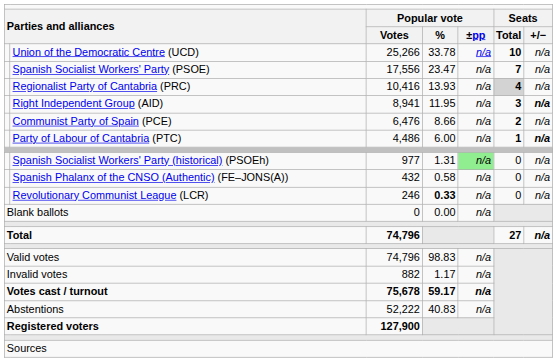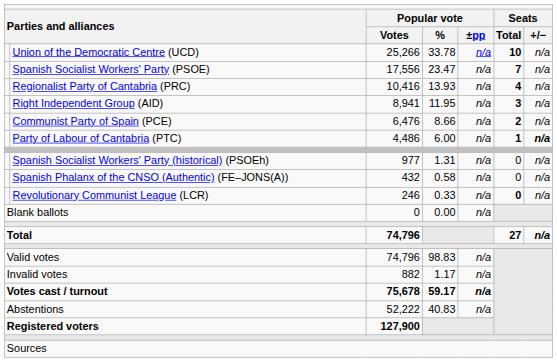Regionalist Party of Cantabria (PRC) | column 6: lightgrey background -> no background
Right Independent Group (AID) | column 7: bold -> normal
Spanish Socialist Workers' Party (historical) (PSOEh) | column 5: lightgreen background -> no background
Revolutionary Communist League (LCR) | column 4: bold -> normal
Revolutionary Communist League (LCR) | column 6: normal -> bold
